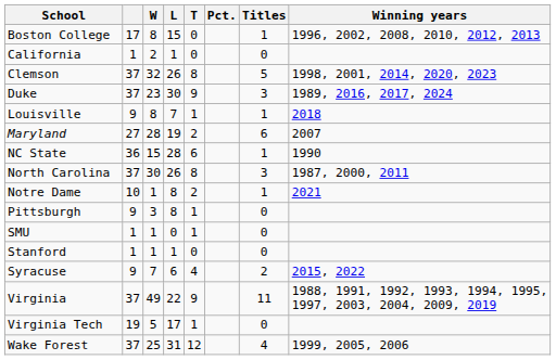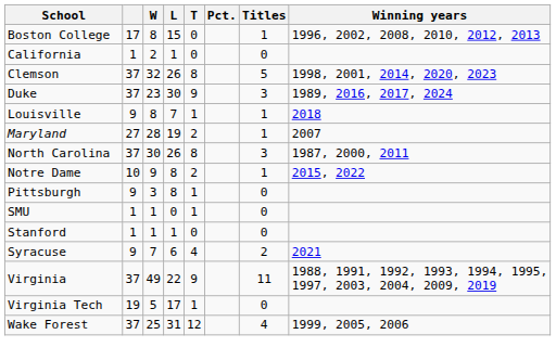Maryland | Titles: 6 -> 1
- row: NC State | 36 | 15 | 28 | 6 | 1 | 1990
Notre Dame | W: 1 -> 9
Notre Dame | Winning years: 2021 -> 2015, 2022
Syracuse | Winning years: 2015, 2022 -> 2021
